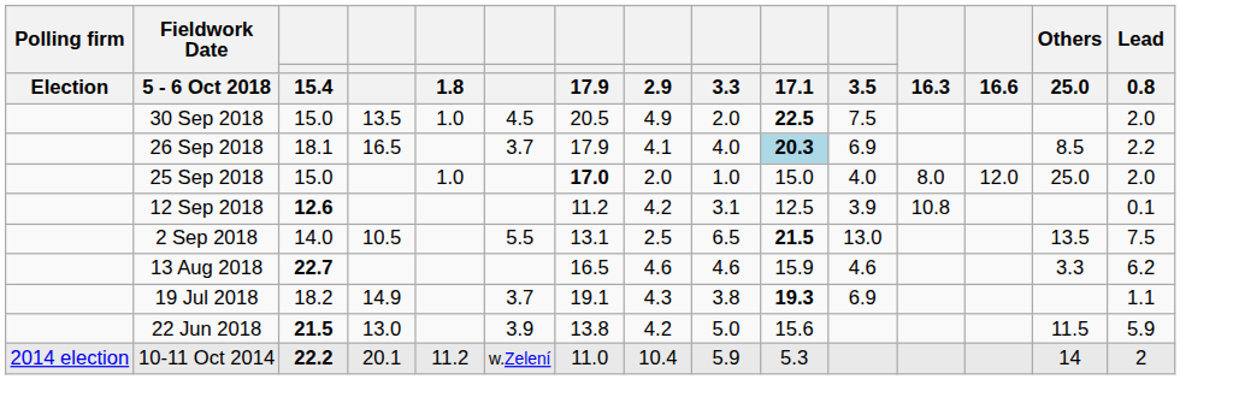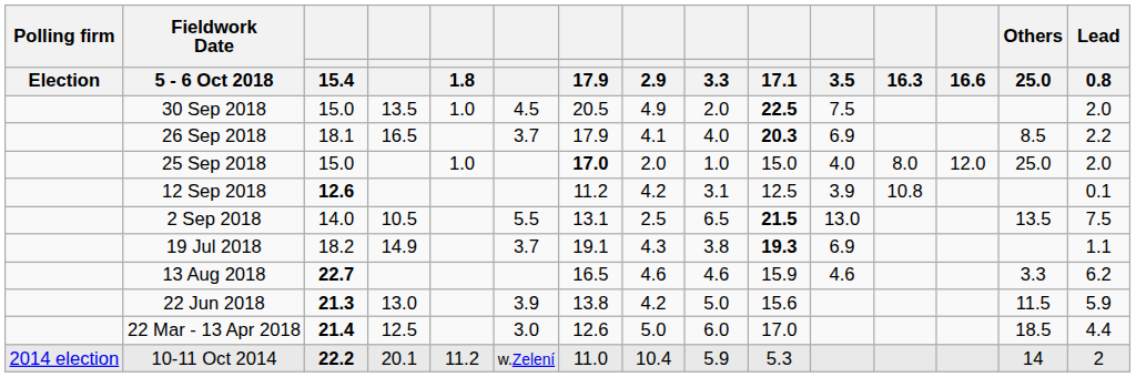26 Sep 2018 | 17.1: lightblue background -> no background
rows swapped: 13 Aug 2018 <-> 19 Jul 2018
22 Jun 2018 | 15.4: 21.5 -> 21.3
+ row: 22 Mar - 13 Apr 2018 | 21.4 | 12.5 | 3.0 | 12.6 | 5.0 | 6.0 | 17.0 | 18.5 | 4.4
